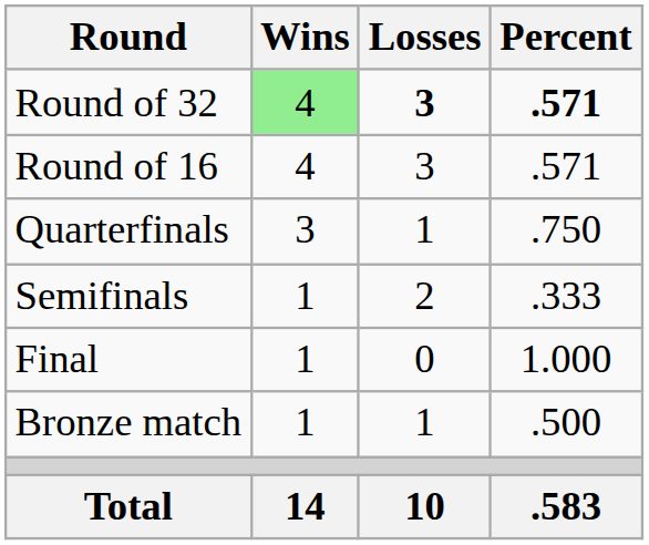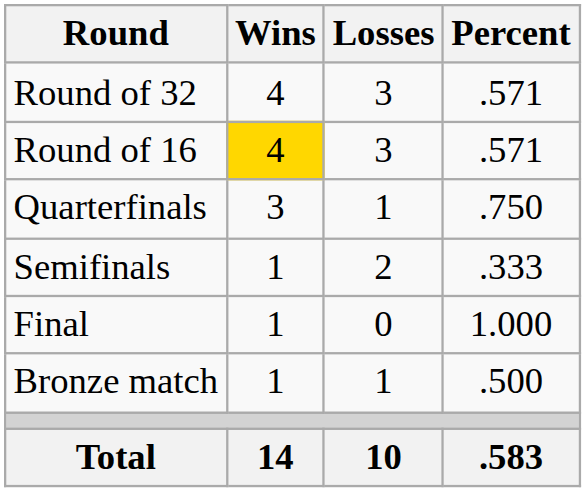Round of 32 | Wins: lightgreen background -> no background
Round of 32 | Losses: bold -> normal
Round of 32 | Percent: bold -> normal
Round of 16 | Wins: no background -> gold background
